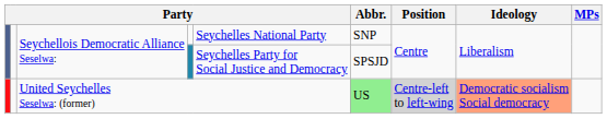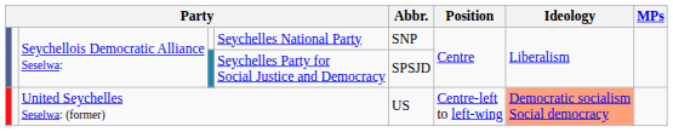United Seychelles Seselwa: (former) | Abbr.: lightgreen background -> no background
United Seychelles Seselwa: (former) | Position: lightgrey background -> no background
